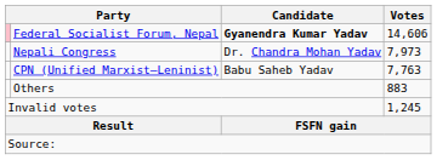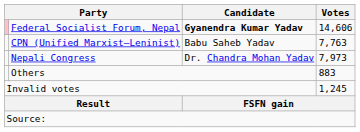rows swapped: Nepali Congress <-> CPN (Unified Marxist–Leninist)
